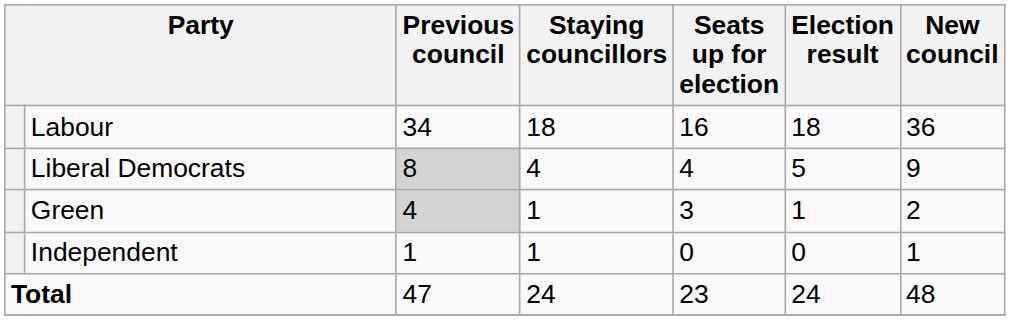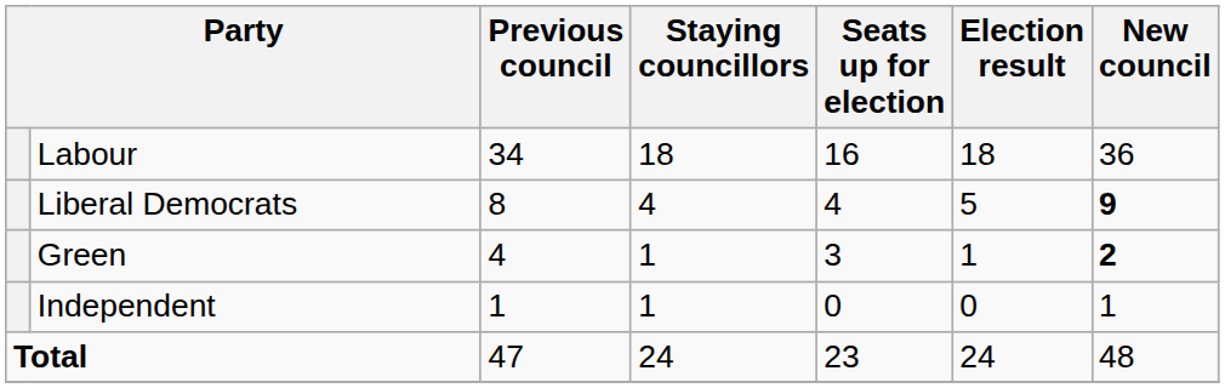Liberal Democrats | Previous council: lightgrey background -> no background
Liberal Democrats | New council: normal -> bold
Green | Previous council: lightgrey background -> no background
Green | New council: normal -> bold
